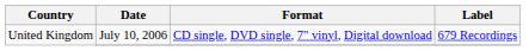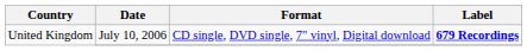United Kingdom / July 10, 2006 | Label: normal -> bold
